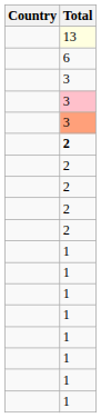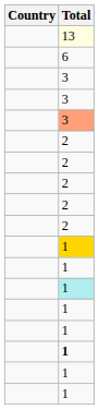row 5 | Total: pink background -> no background
row 7 | Total: bold -> normal
row 12 | Total: no background -> gold background
row 14 | Total: no background -> paleturquoise background
row 17 | Total: normal -> bold
